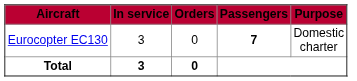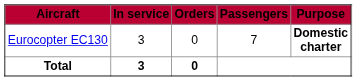Eurocopter EC130 | Passengers: bold -> normal
Eurocopter EC130 | Purpose: normal -> bold
